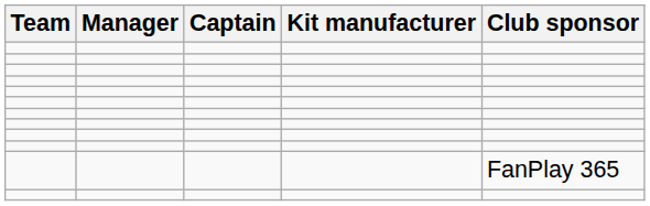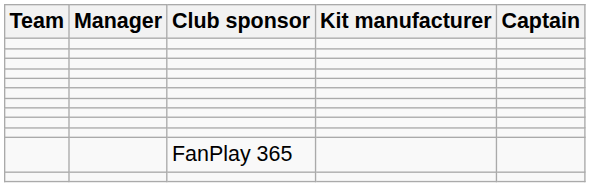columns swapped: Captain <-> Club sponsor
